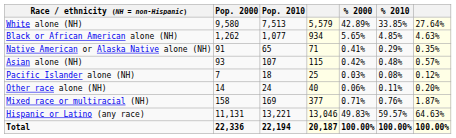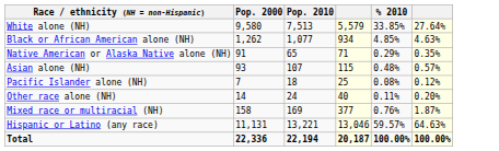- column: % 2000 | 42.89% | 5.65% | 0.41% | 0.42% | 0.03% | 0.06% | 0.71% | 49.83% | 100.00%
